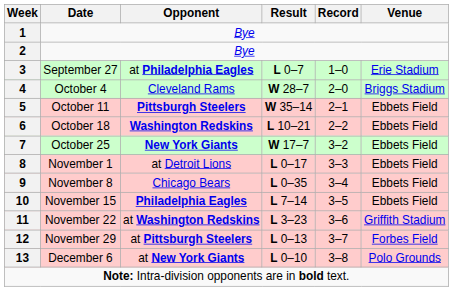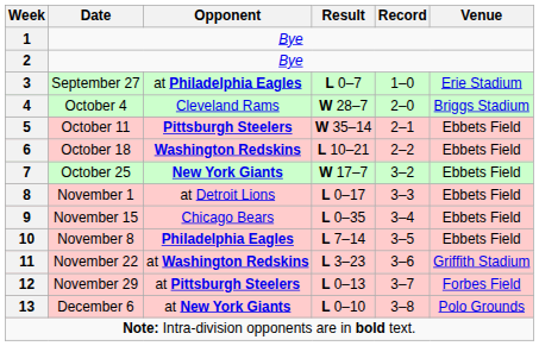9 | Date: November 8 -> November 15
10 | Date: November 15 -> November 8
